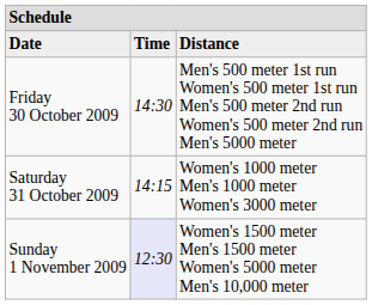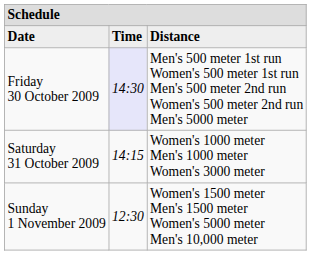Friday 30 October 2009 | column 2: no background -> lavender background
Sunday 1 November 2009 | column 2: lavender background -> no background
